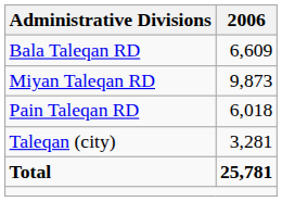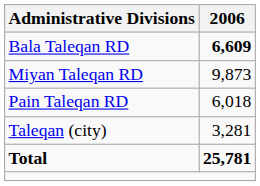Bala Taleqan RD | 2006: normal -> bold
